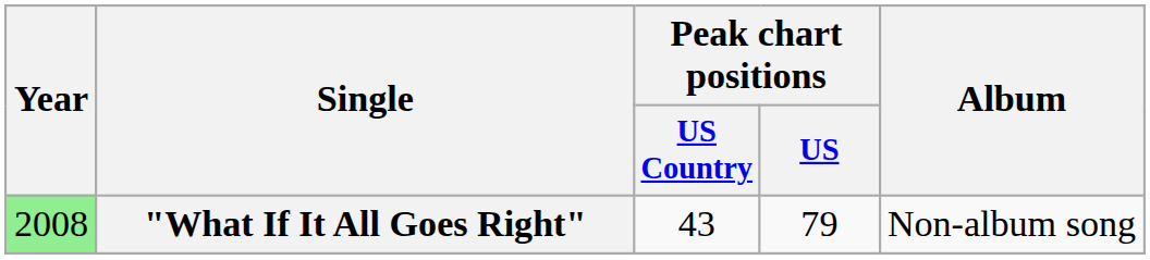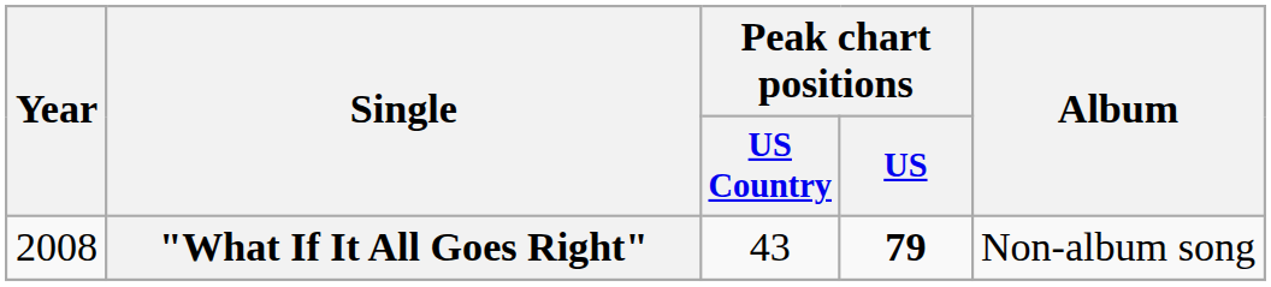row 3 | Year: lightgreen background -> no background
row 3 | Peak chart positions / US: normal -> bold
